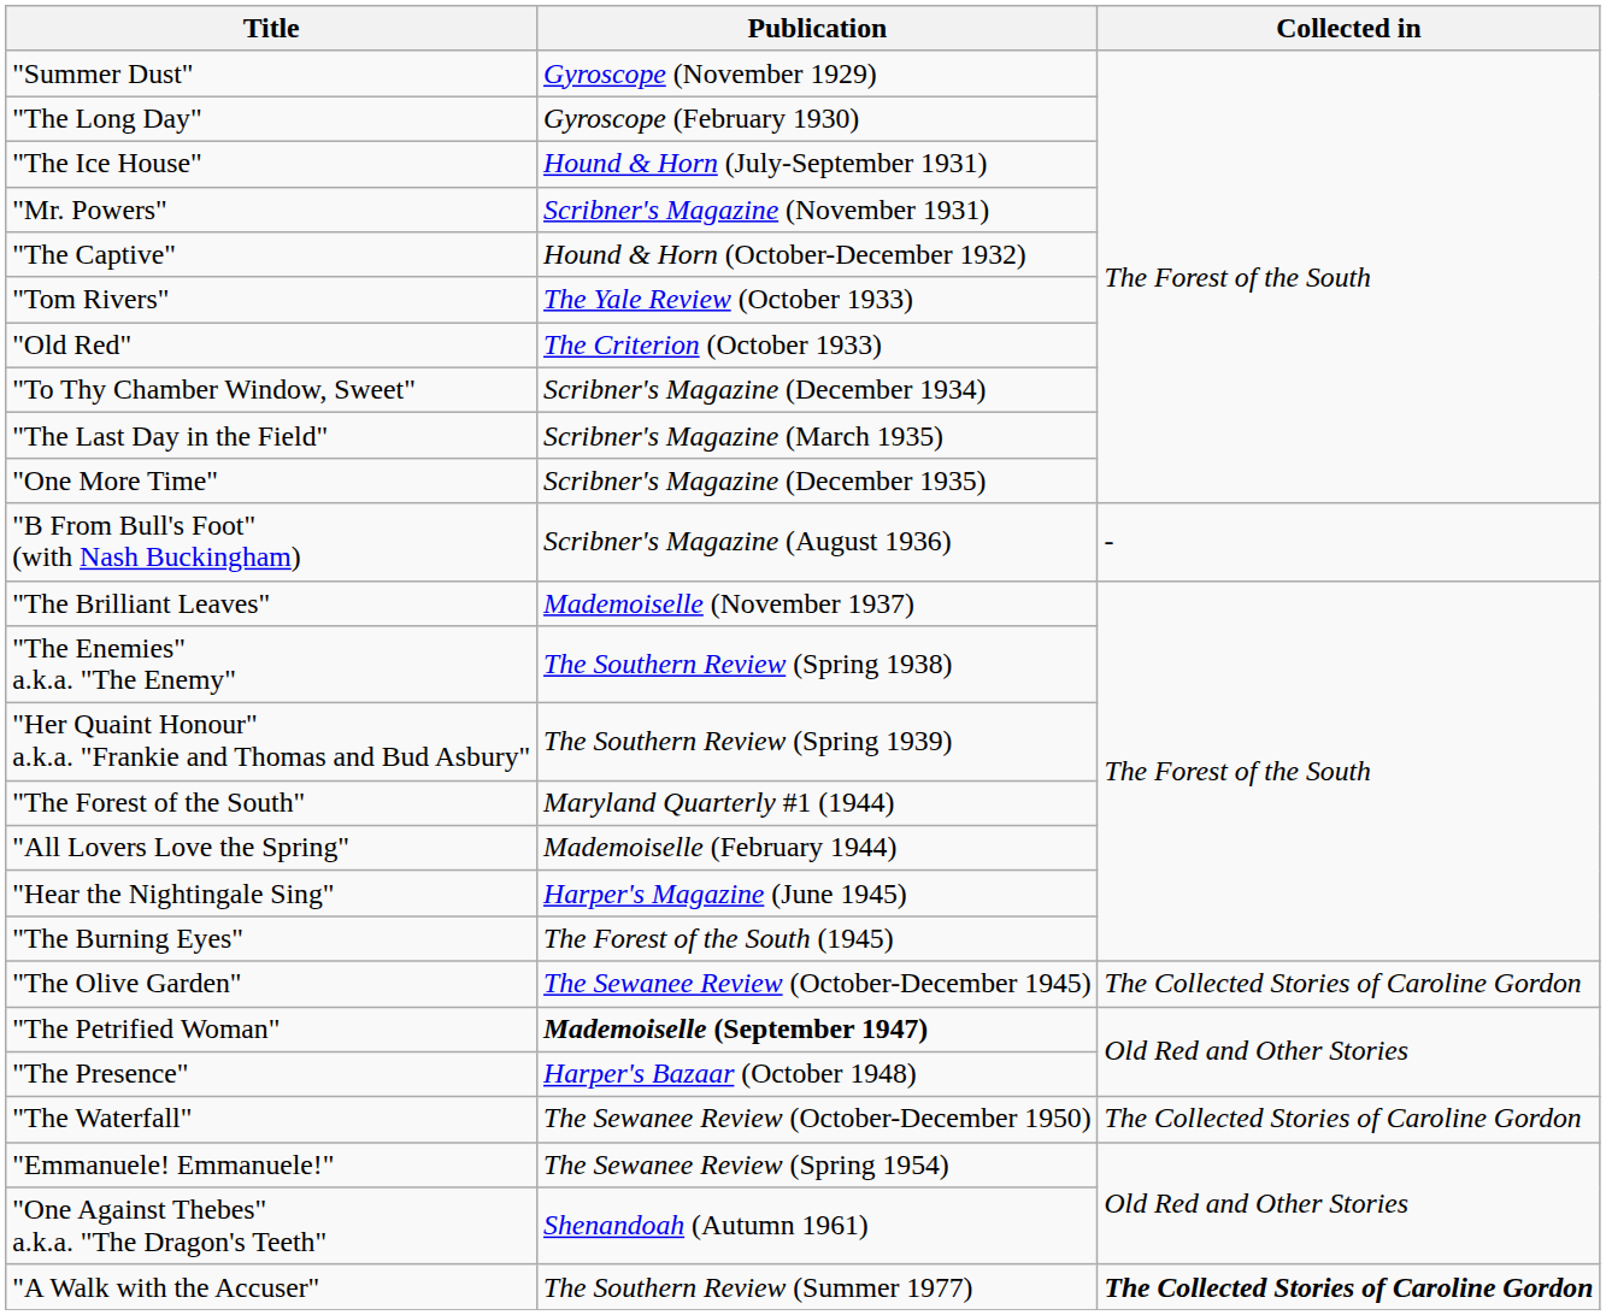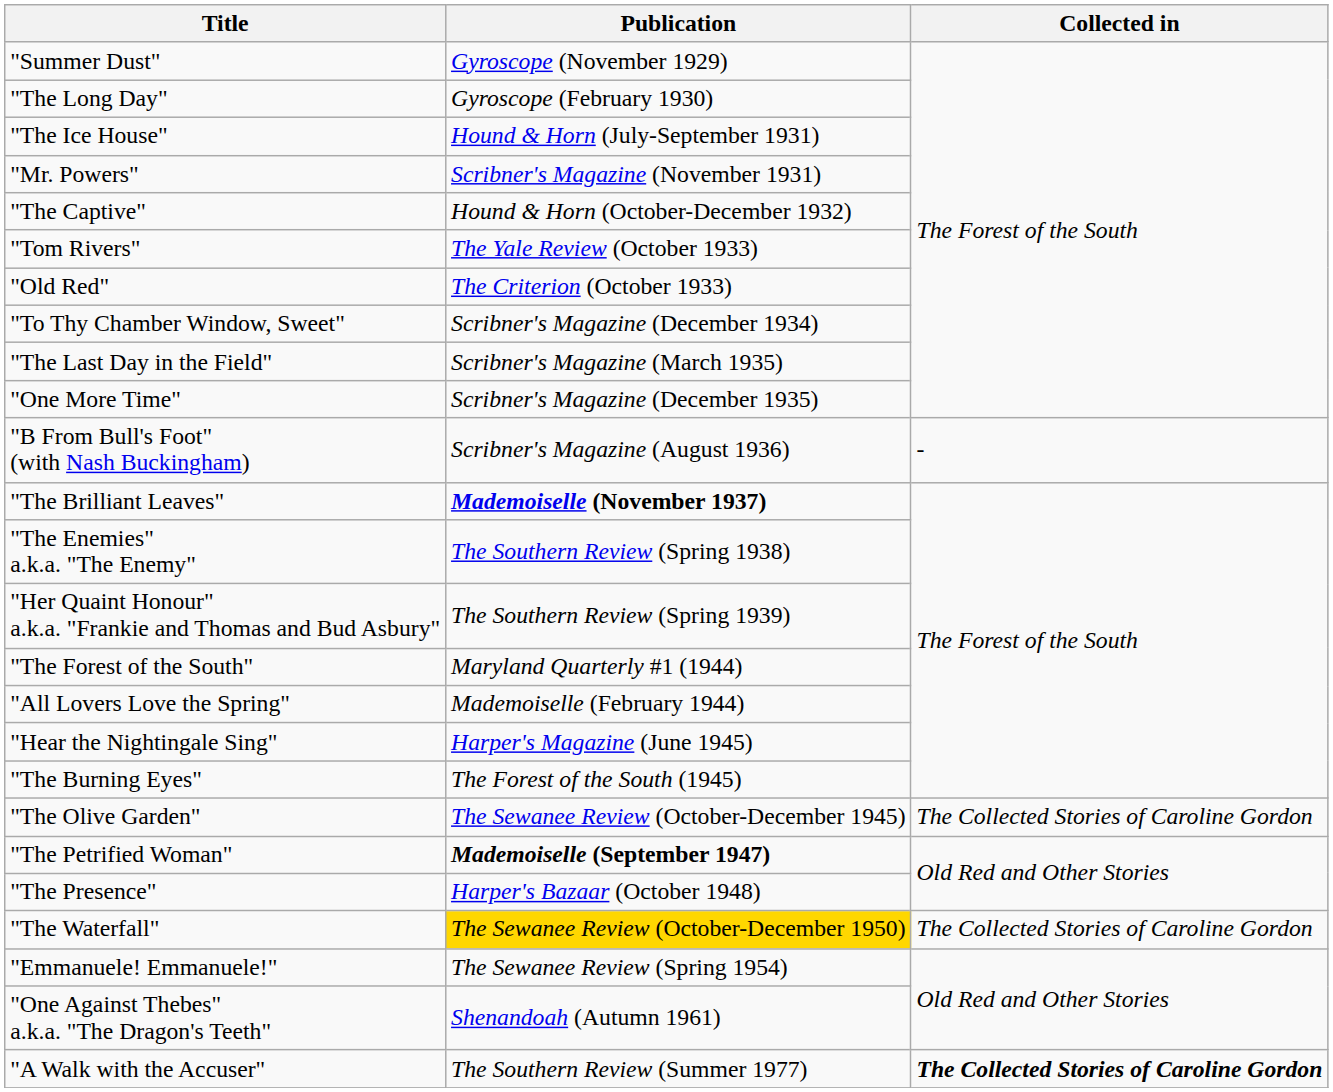"The Brilliant Leaves" | Publication: normal -> bold
"The Waterfall" | Publication: no background -> gold background
